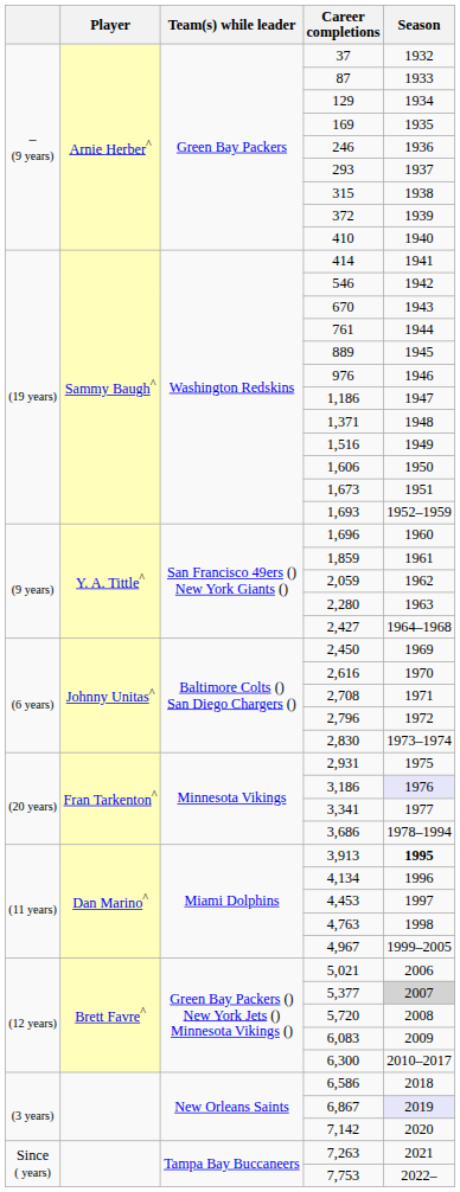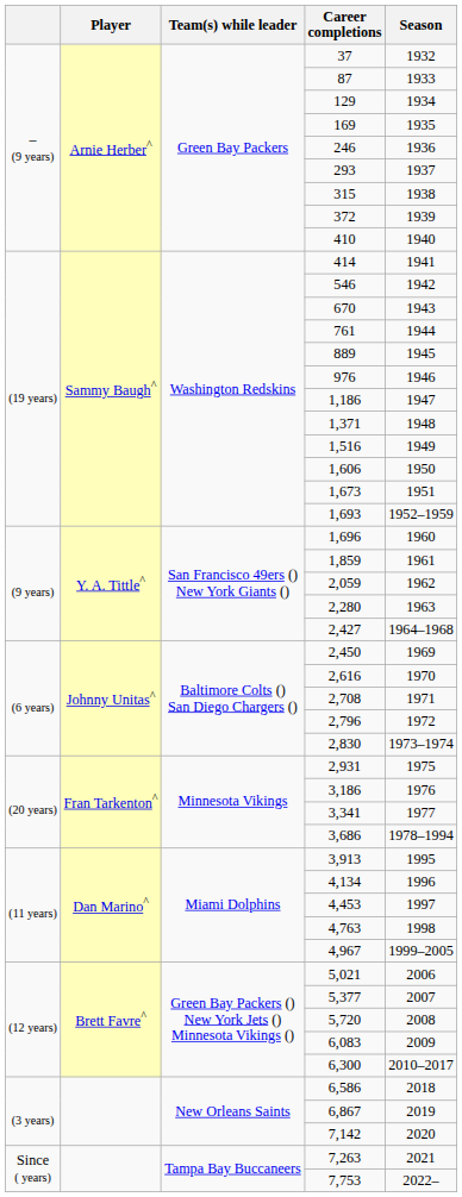3,186 | Season: lavender background -> no background
3,913 | Season: bold -> normal
5,377 | Season: lightgrey background -> no background
6,867 | Season: lavender background -> no background
